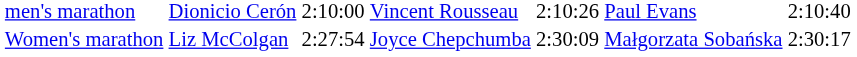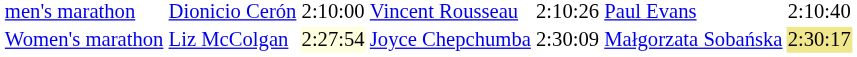Women's marathon | column 3: no background -> lightyellow background
Women's marathon | column 7: no background -> khaki background
